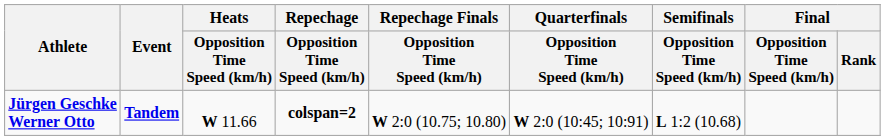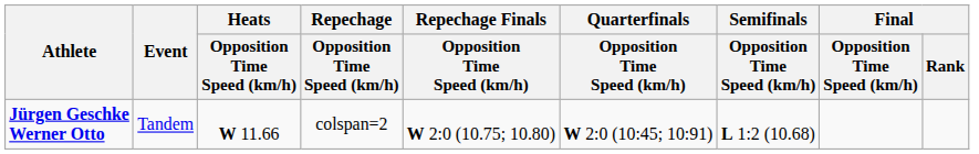Jürgen Geschke Werner Otto | Event: bold -> normal
Jürgen Geschke Werner Otto | Repechage / Opposition Time Speed (km/h): bold -> normal
